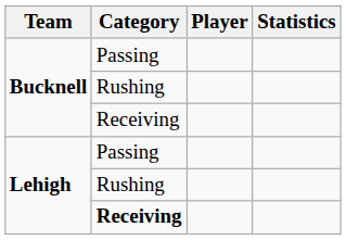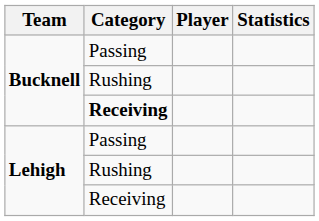Bucknell / Receiving | Category: normal -> bold
Lehigh / Receiving | Category: bold -> normal
